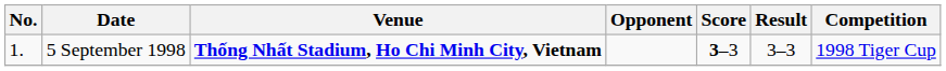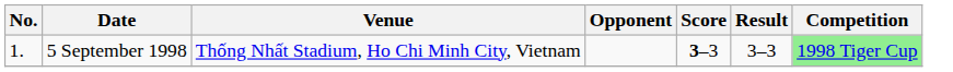5 September 1998 | Venue: bold -> normal
5 September 1998 | Competition: no background -> lightgreen background
